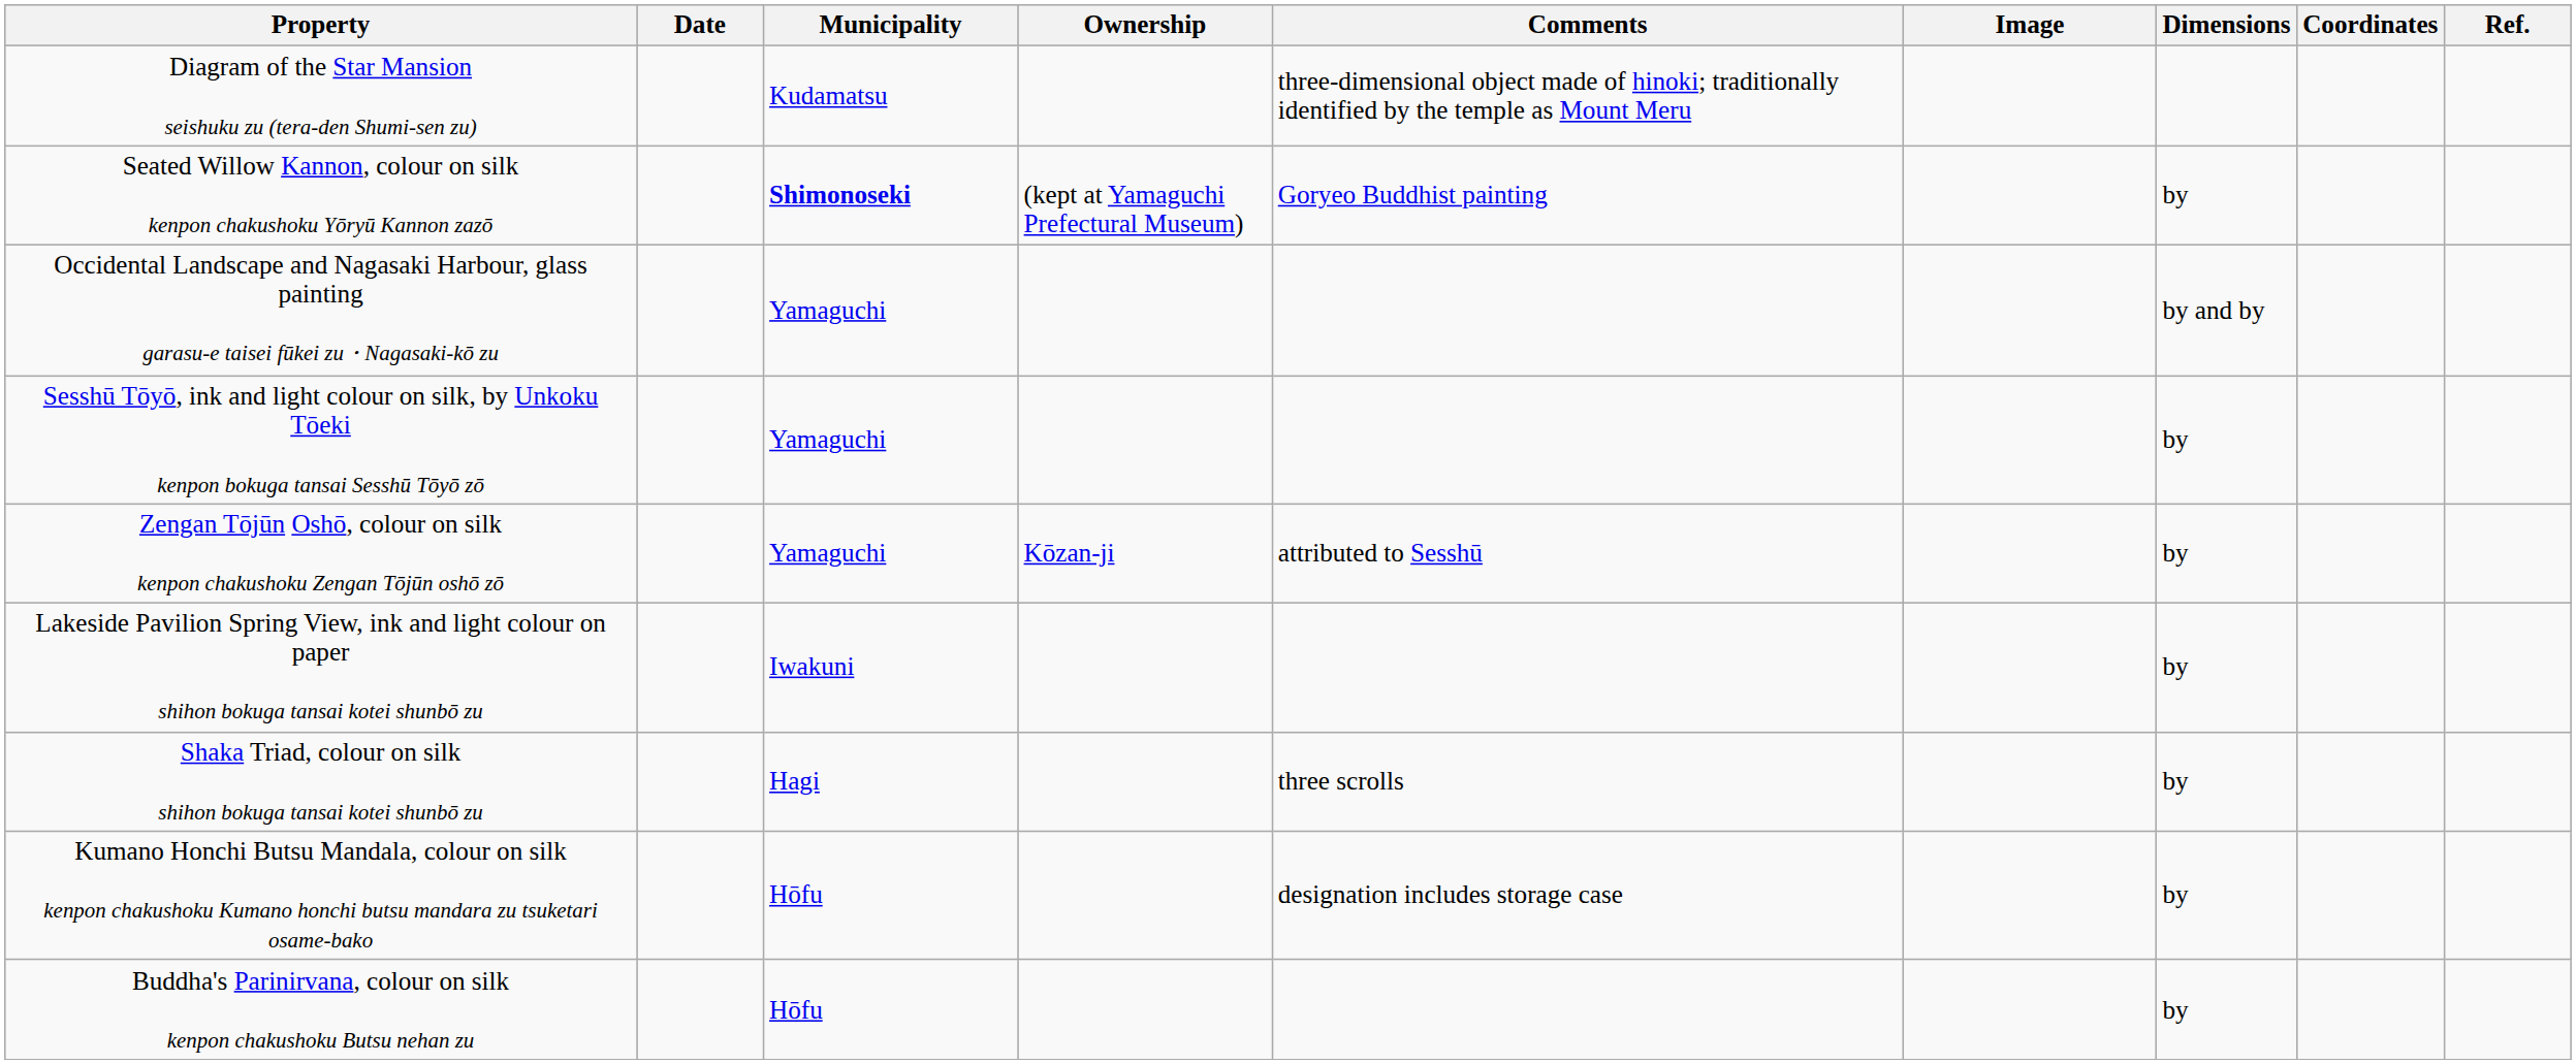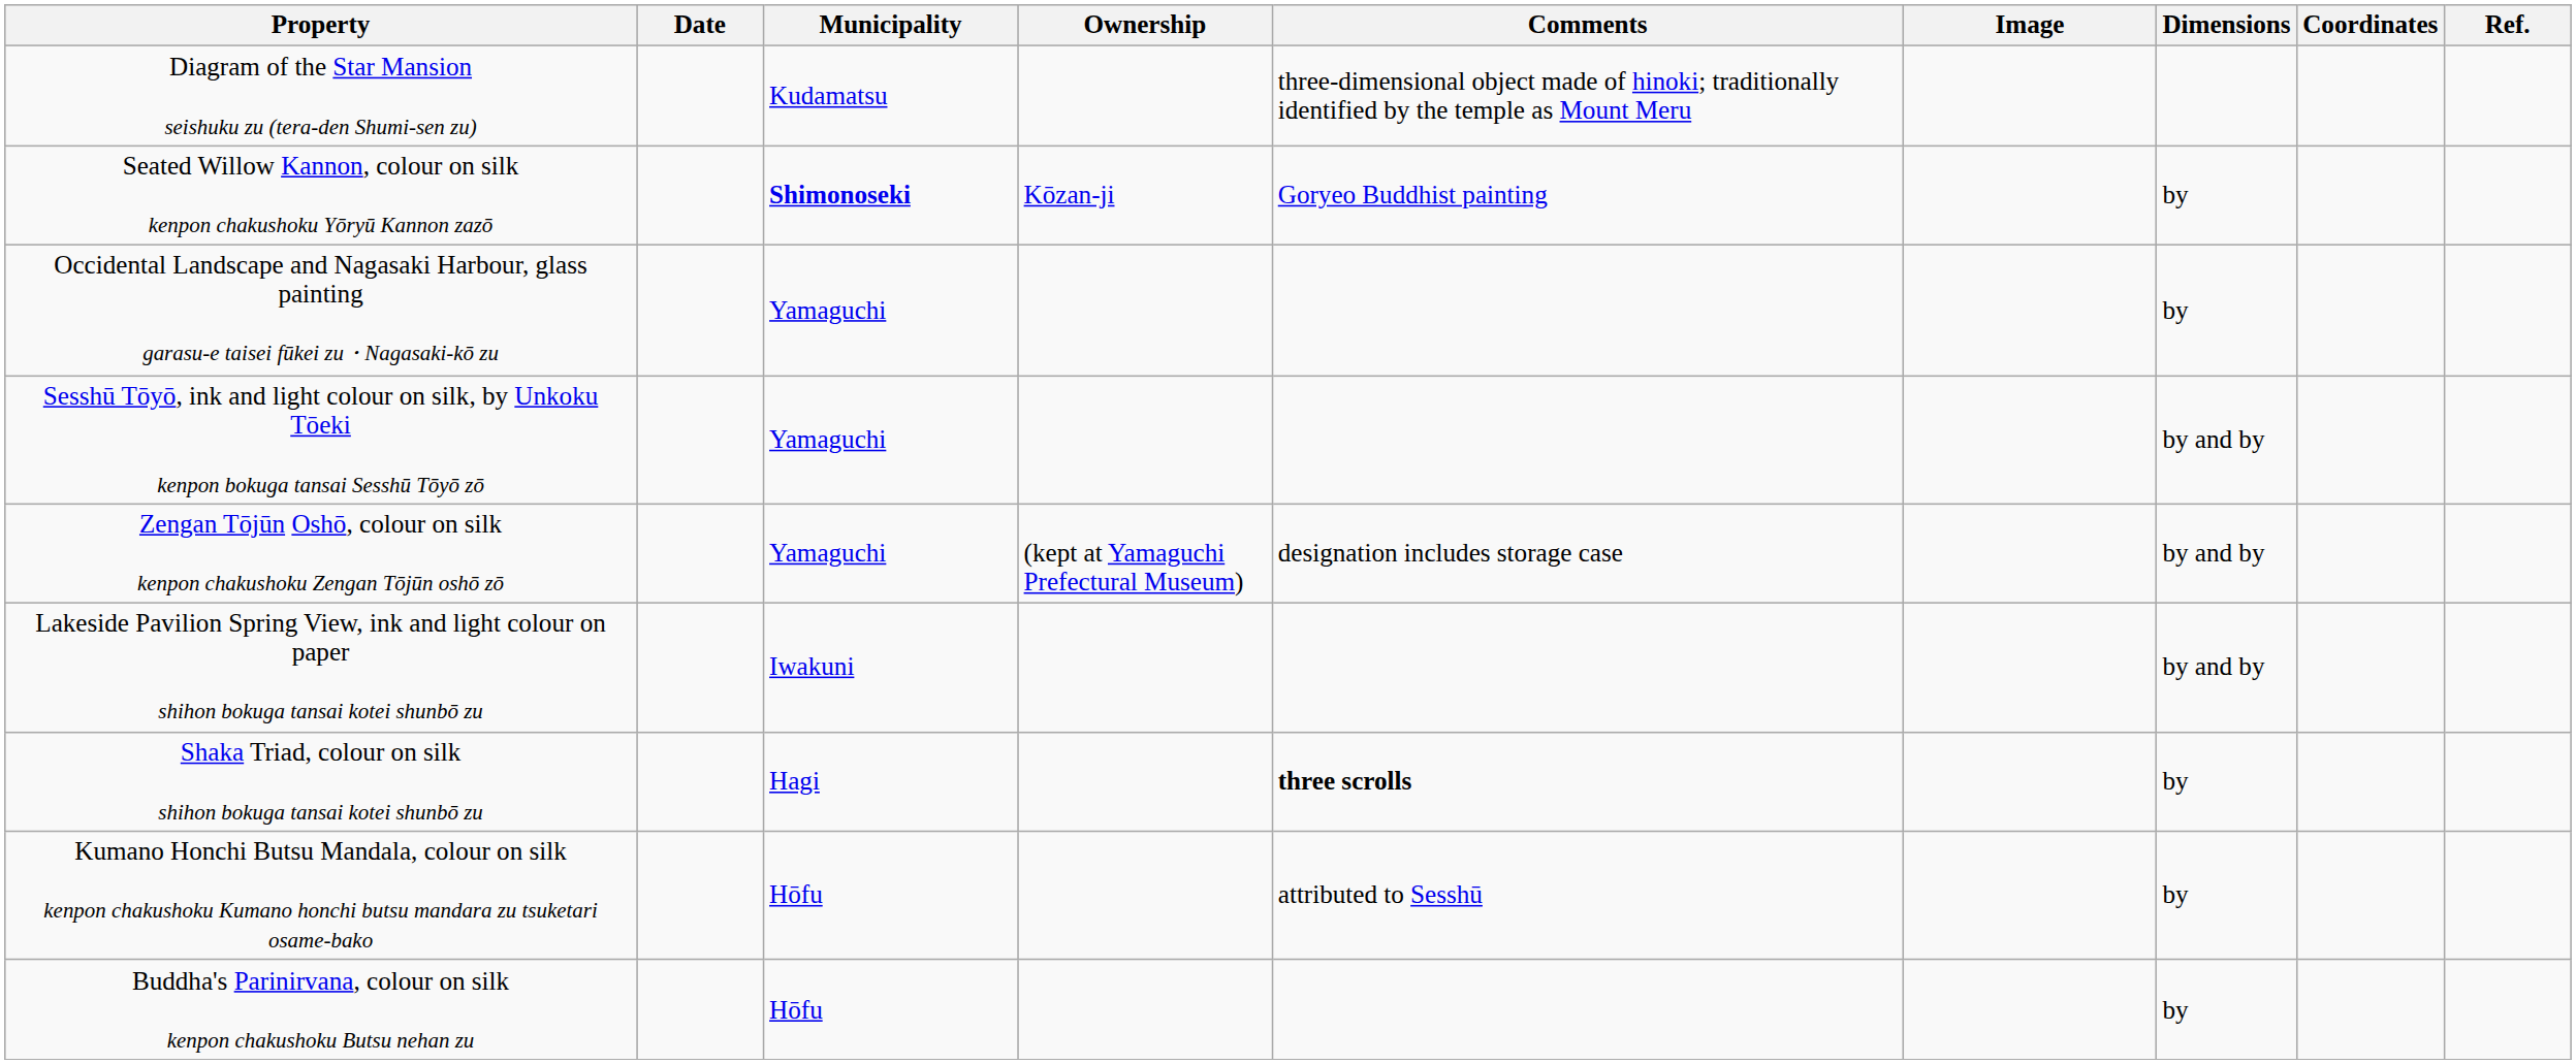row 3 | Ownership: (kept at Yamaguchi Prefectural Museum) -> Kōzan-ji
row 4 | Dimensions: by and by -> by
row 5 | Dimensions: by -> by and by
row 6 | Ownership: Kōzan-ji -> (kept at Yamaguchi Prefectural Museum)
row 6 | Comments: attributed to Sesshū -> designation includes storage case
row 6 | Dimensions: by -> by and by
row 7 | Dimensions: by -> by and by
row 8 | Comments: normal -> bold
row 9 | Comments: designation includes storage case -> attributed to Sesshū
